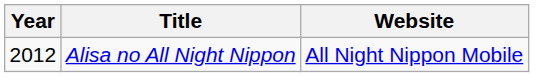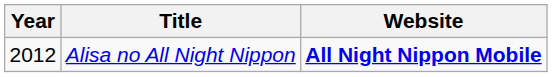row 2 | Website: normal -> bold
